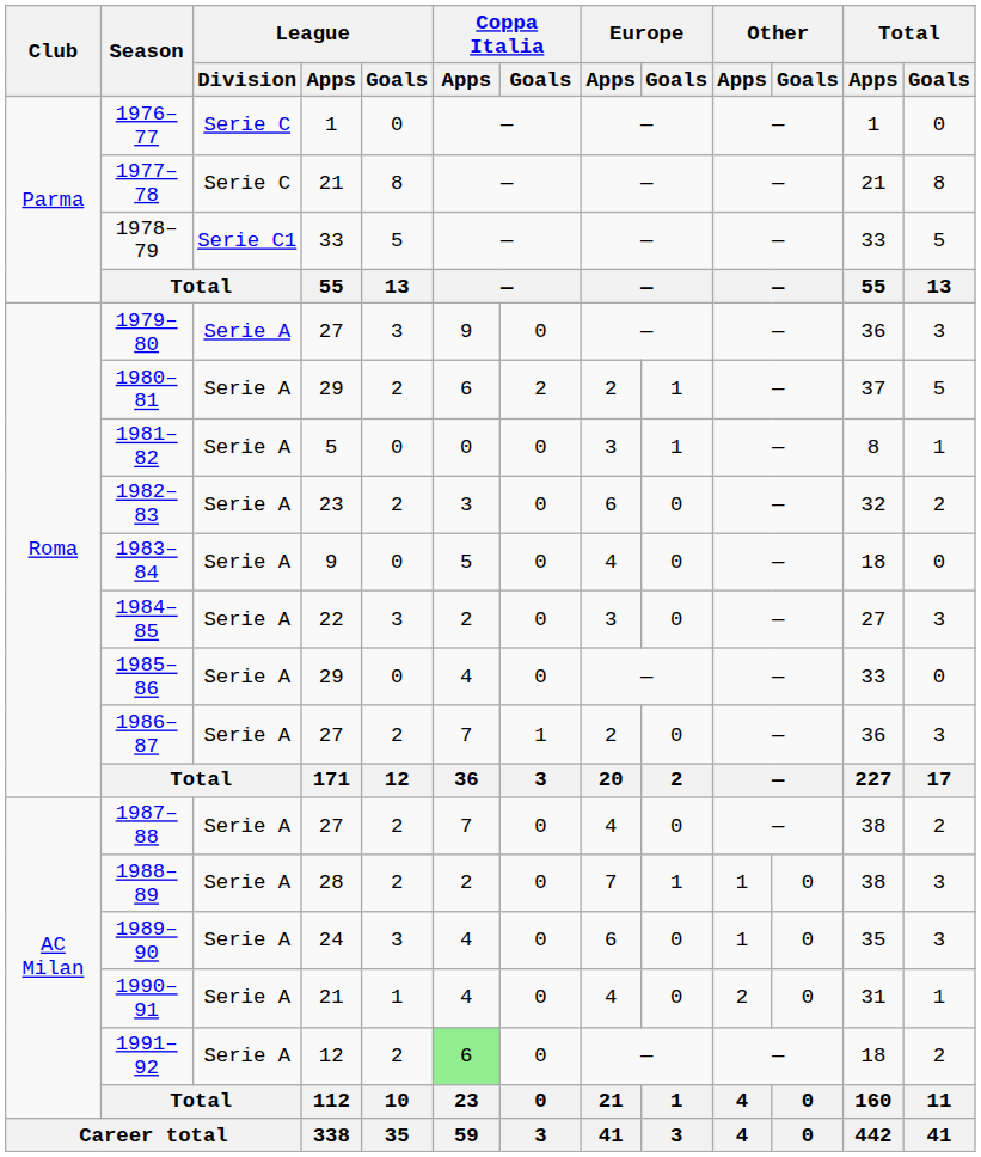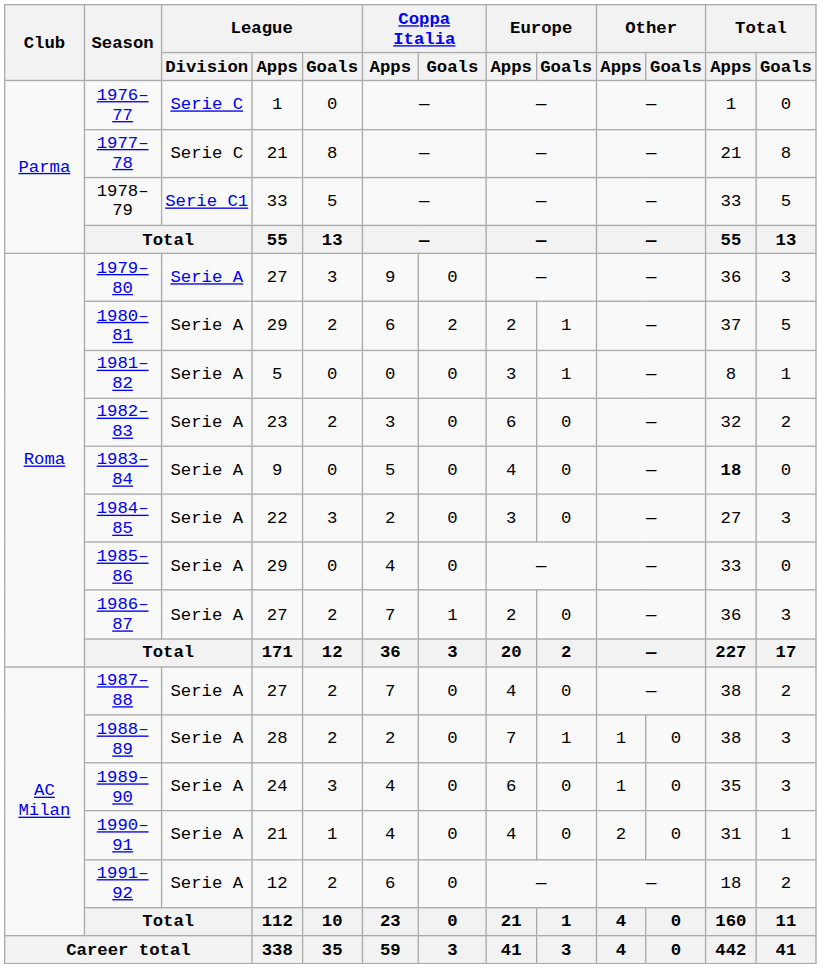1983–84 | Total / Apps: normal -> bold
1991–92 | Coppa Italia / Apps: lightgreen background -> no background
